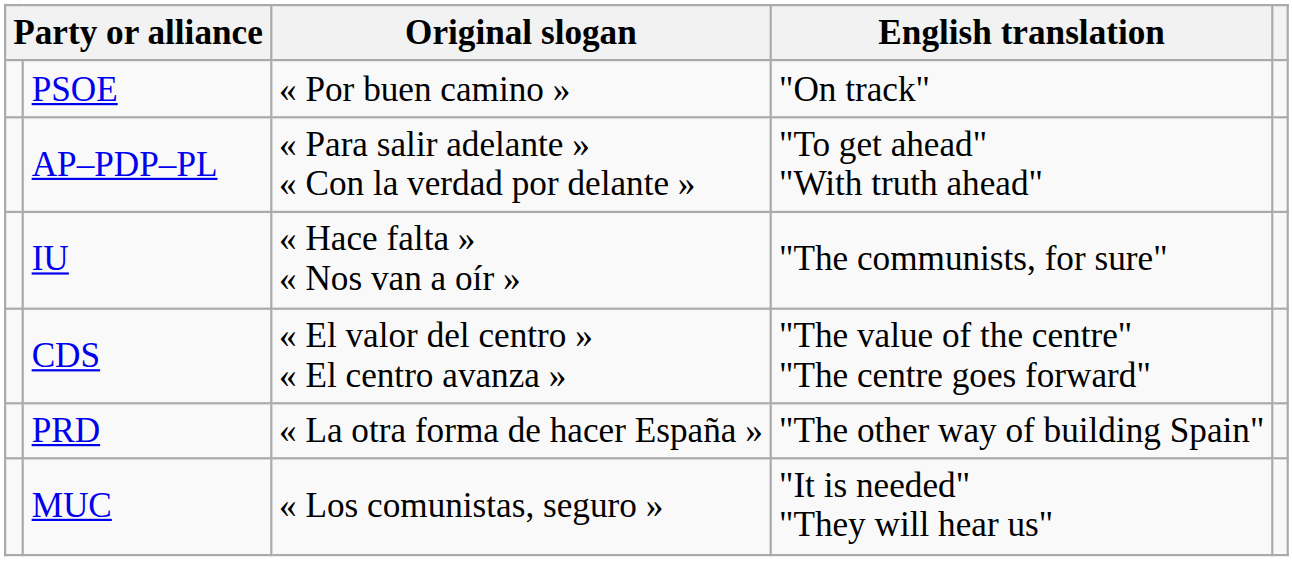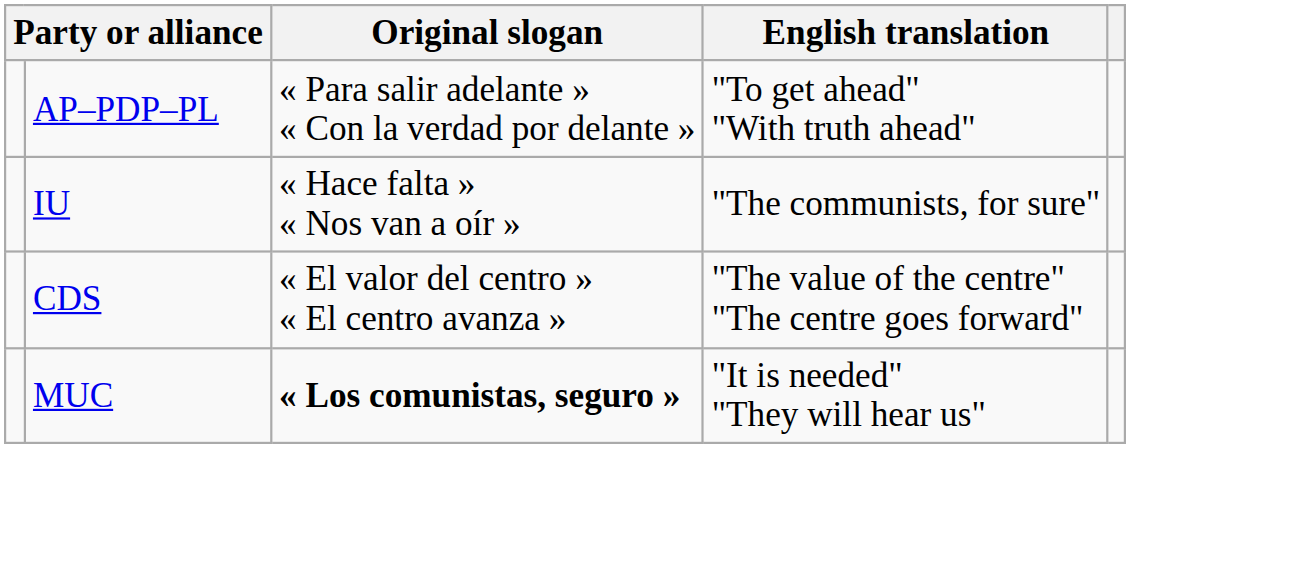- row: PSOE | « Por buen camino » | "On track"
- row: PRD | « La otra forma de hacer España » | "The other way of building Spain"
MUC | Original slogan: normal -> bold
